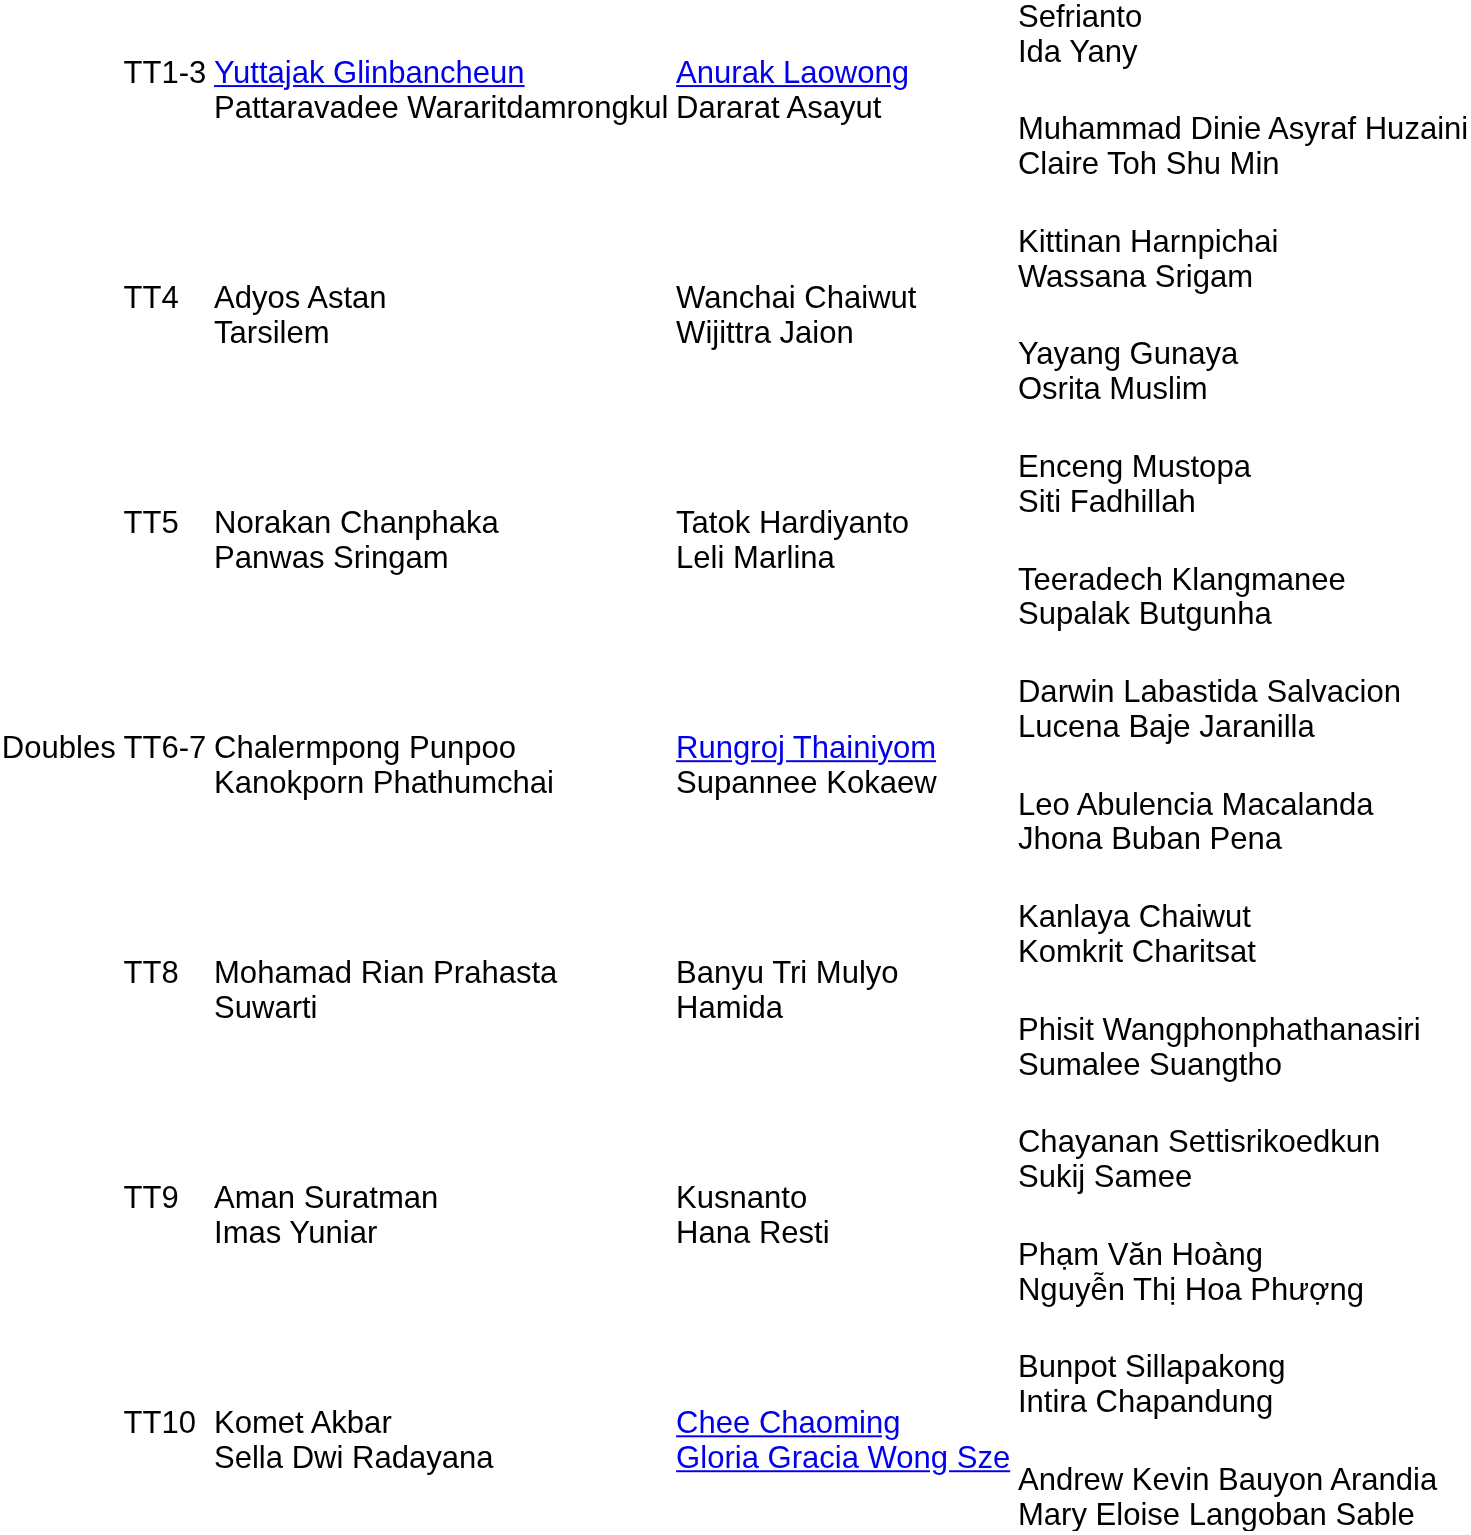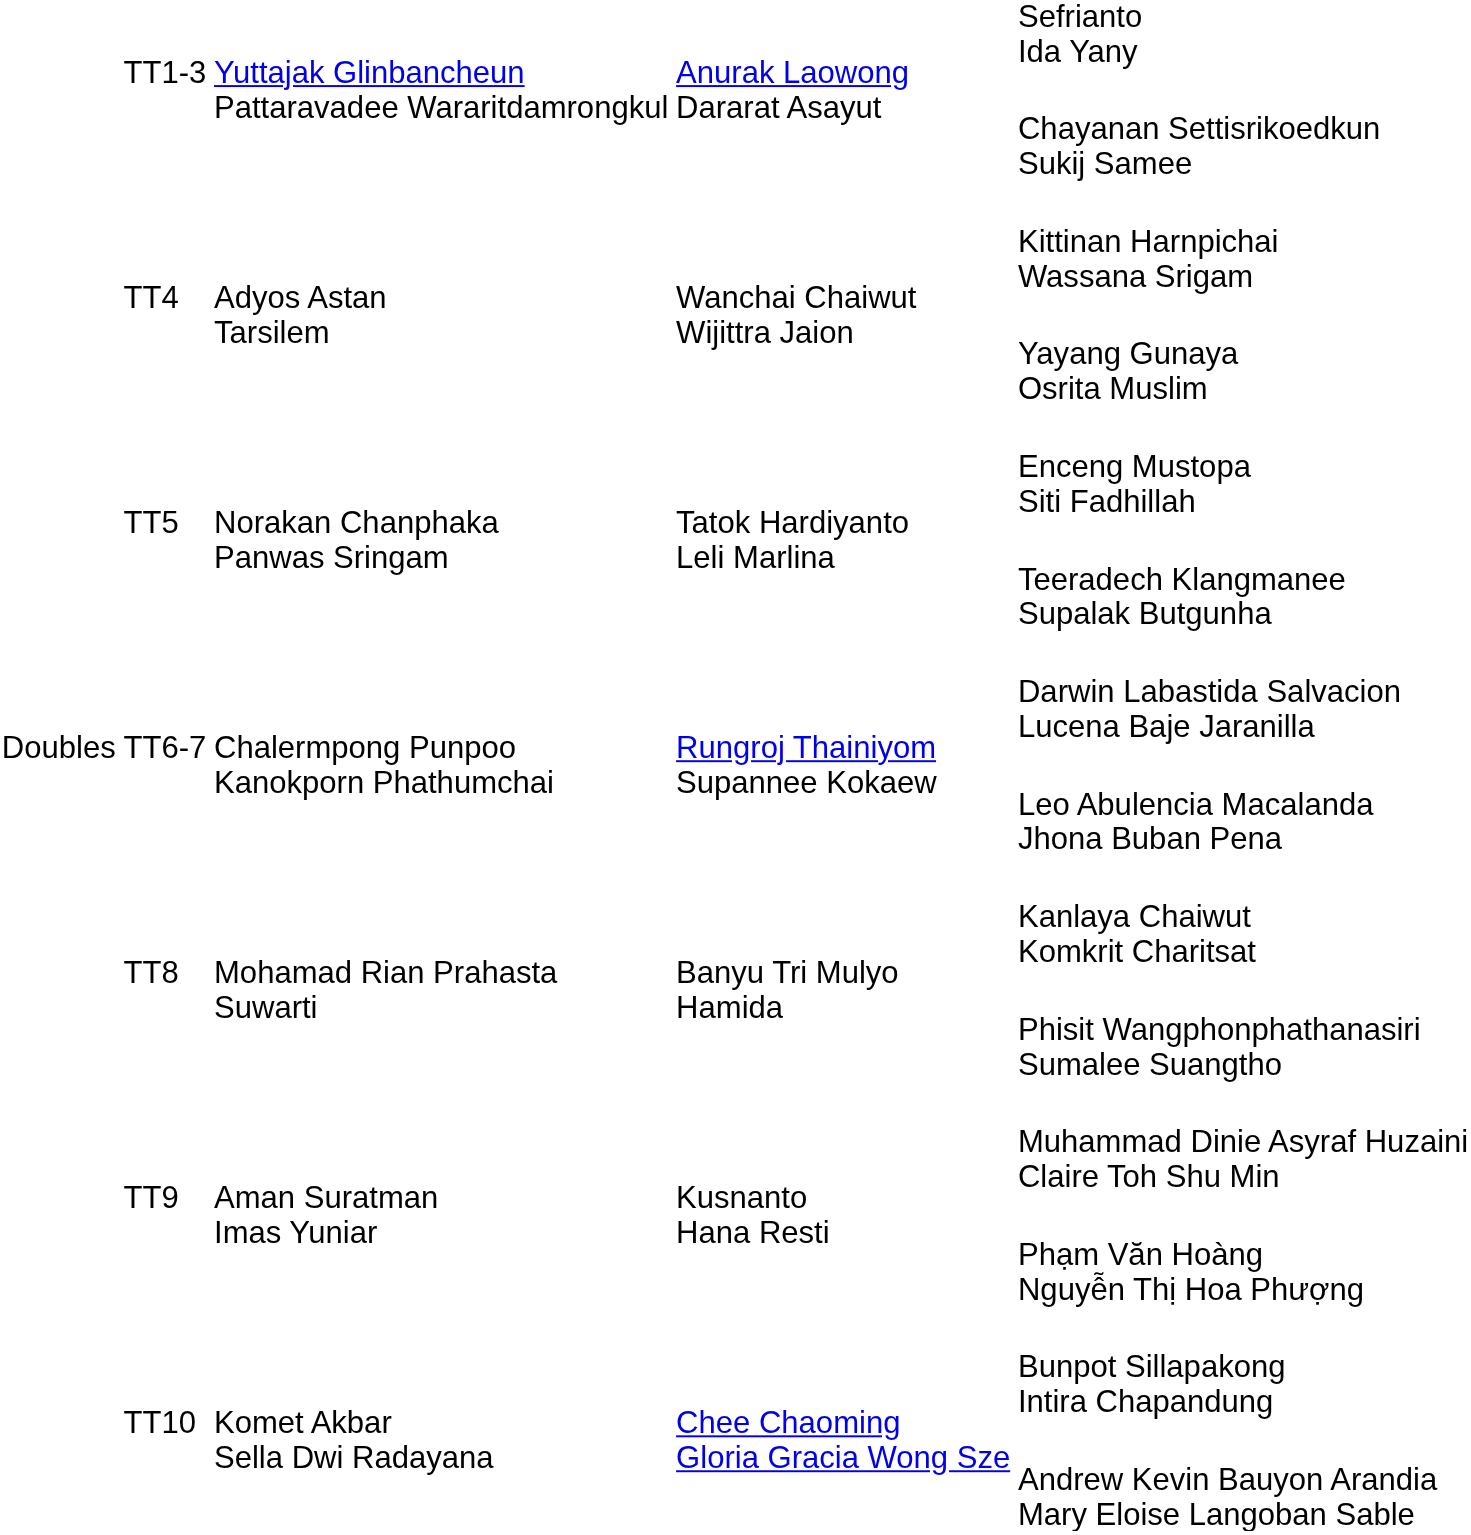row 2 | column 5: Muhammad Dinie Asyraf Huzaini Claire Toh Shu Min -> Chayanan Settisrikoedkun Sukij Samee
row 11 | column 5: Chayanan Settisrikoedkun Sukij Samee -> Muhammad Dinie Asyraf Huzaini Claire Toh Shu Min
